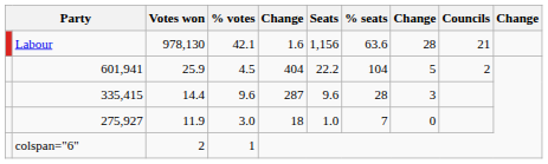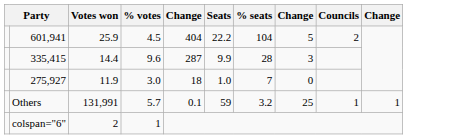- row: Labour | 978,130 | 42.1 | 1.6 | 1,156 | 63.6 | 28 | 21
335,415 | Seats: 9.6 -> 9.9
+ row: Others | 131,991 | 5.7 | 0.1 | 59 | 3.2 | 25 | 1 | 1
